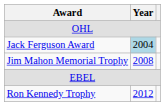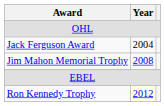Jack Ferguson Award | Year: lightblue background -> no background
Ron Kennedy Trophy | Year: no background -> lightyellow background
